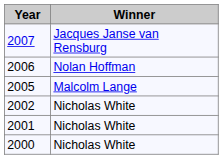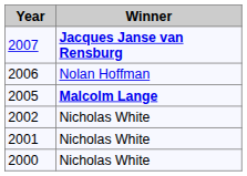2007 | Winner: normal -> bold
2005 | Winner: normal -> bold
